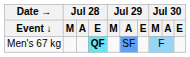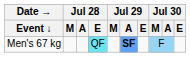Men's 67 kg | Jul 28 / E: bold -> normal
Men's 67 kg | Jul 29 / A: normal -> bold
